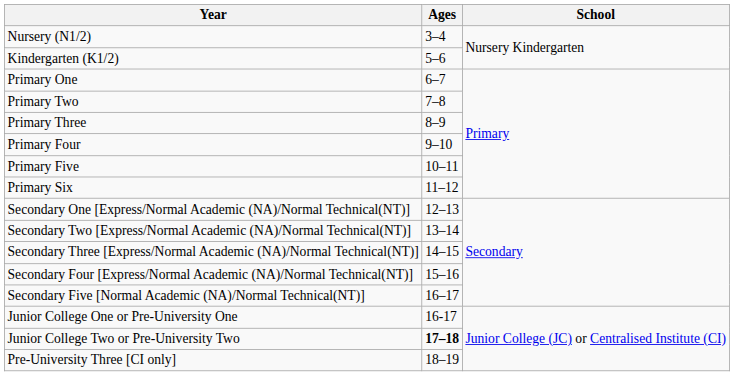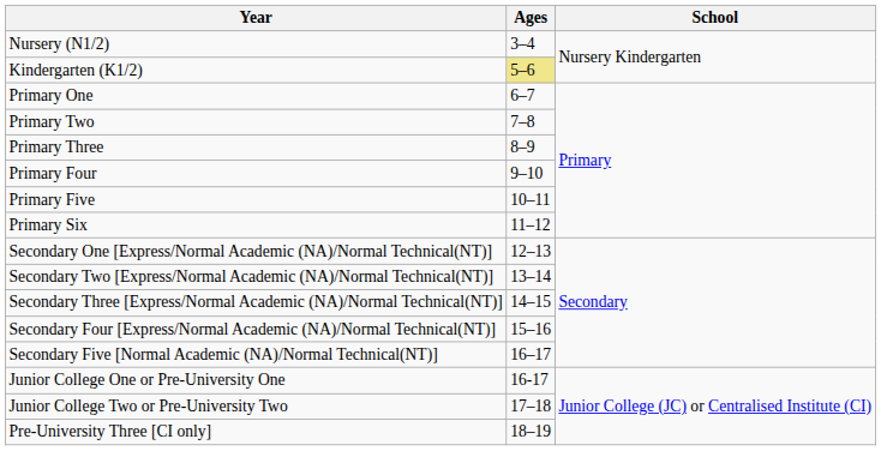Kindergarten (K1/2) | Ages: no background -> khaki background
Junior College Two or Pre-University Two | Ages: bold -> normal
